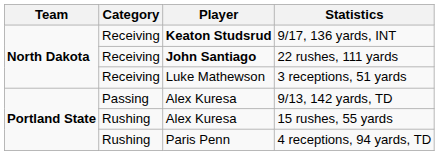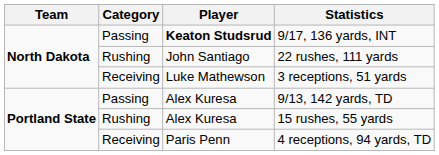9/17, 136 yards, INT | Category: Receiving -> Passing
22 rushes, 111 yards | Category: Receiving -> Rushing
22 rushes, 111 yards | Player: bold -> normal
4 receptions, 94 yards, TD | Category: Rushing -> Receiving
